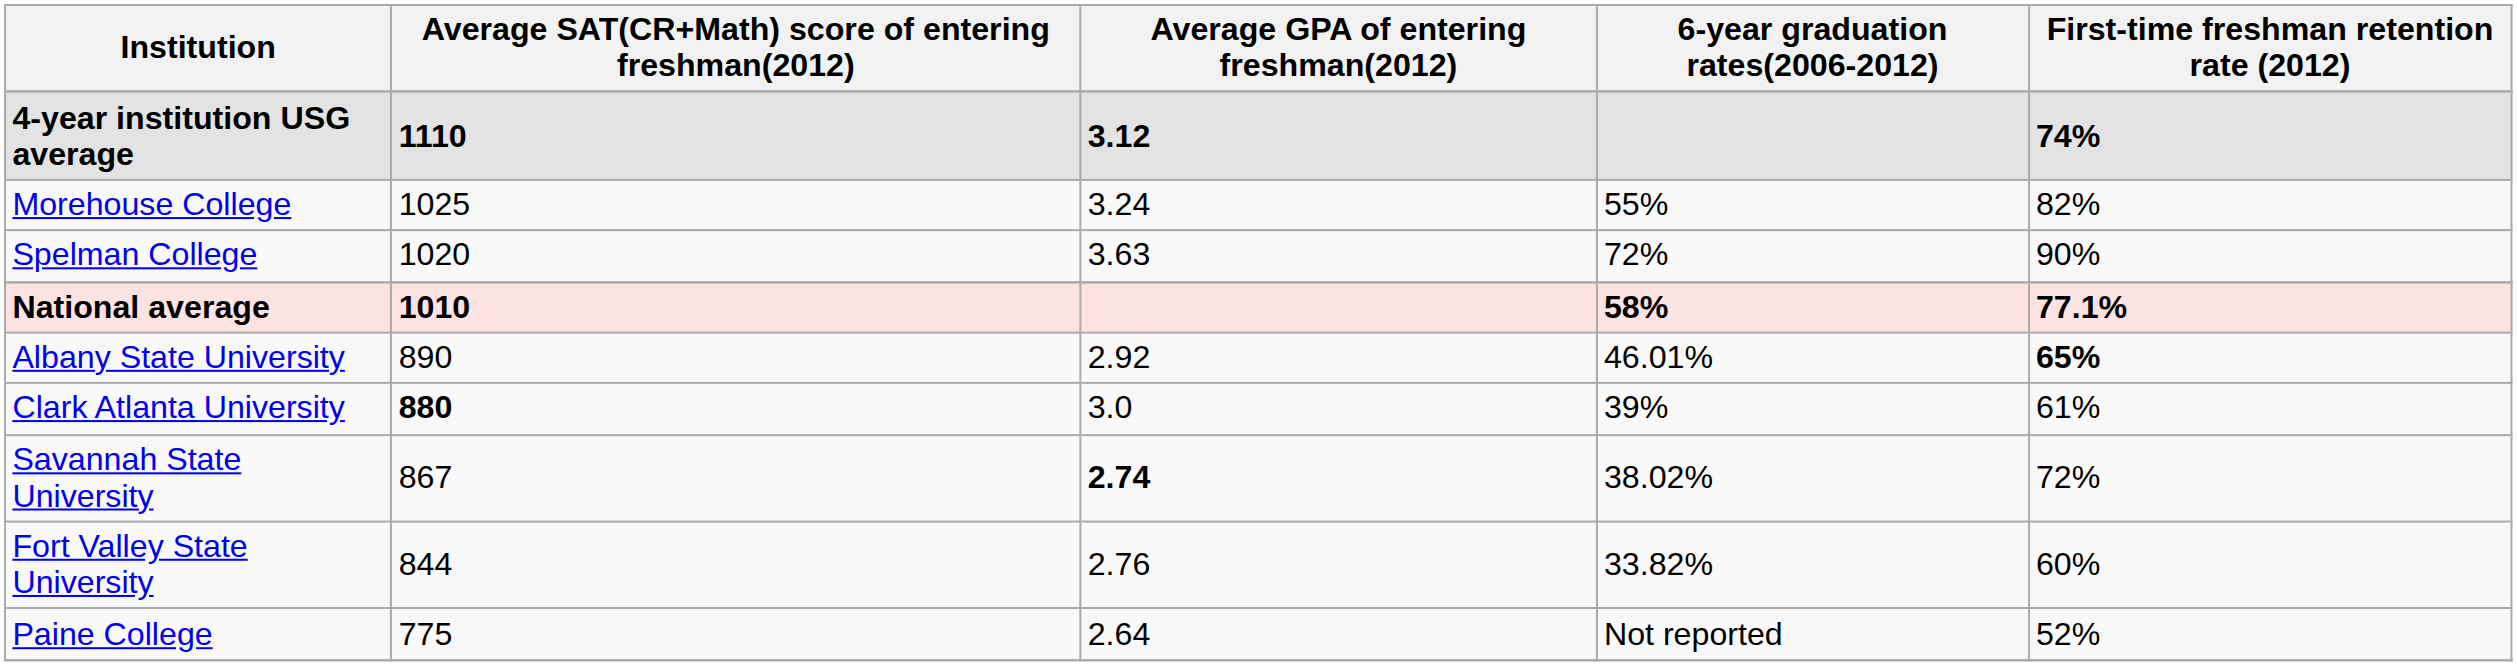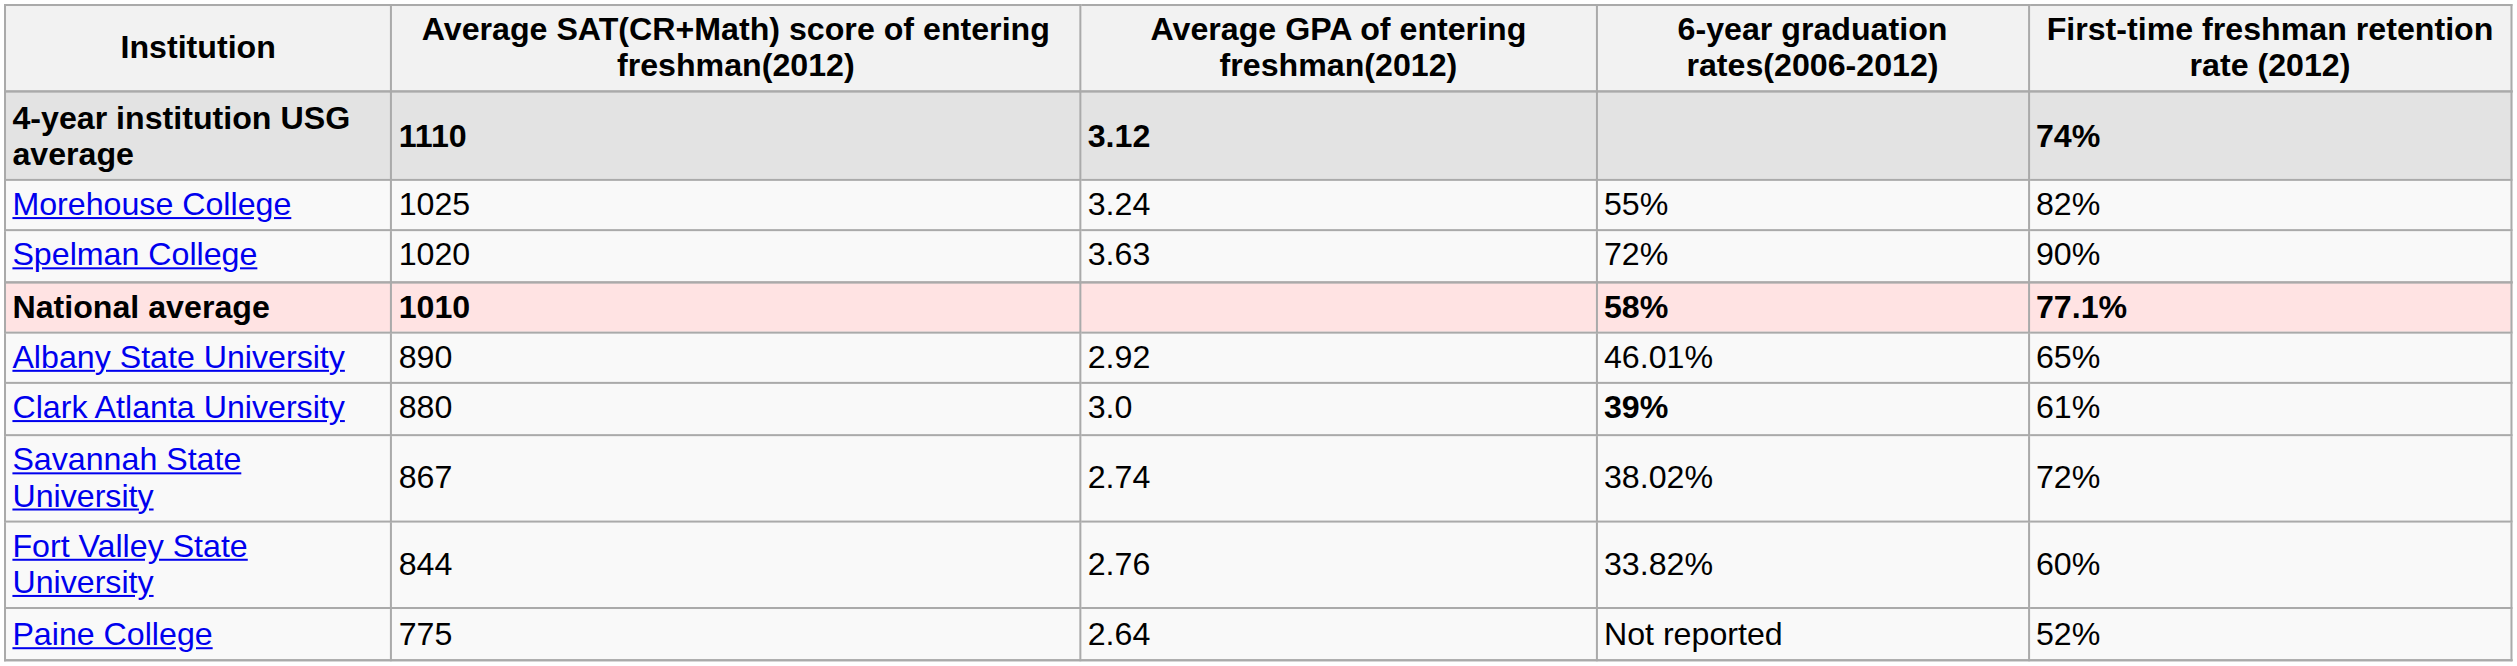Albany State University | First-time freshman retention rate (2012): bold -> normal
Clark Atlanta University | Average SAT(CR+Math) score of entering freshman(2012): bold -> normal
Clark Atlanta University | 6-year graduation rates(2006-2012): normal -> bold
Savannah State University | Average GPA of entering freshman(2012): bold -> normal
